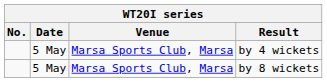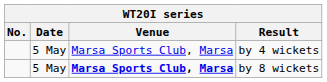by 8 wickets | Venue: normal -> bold
